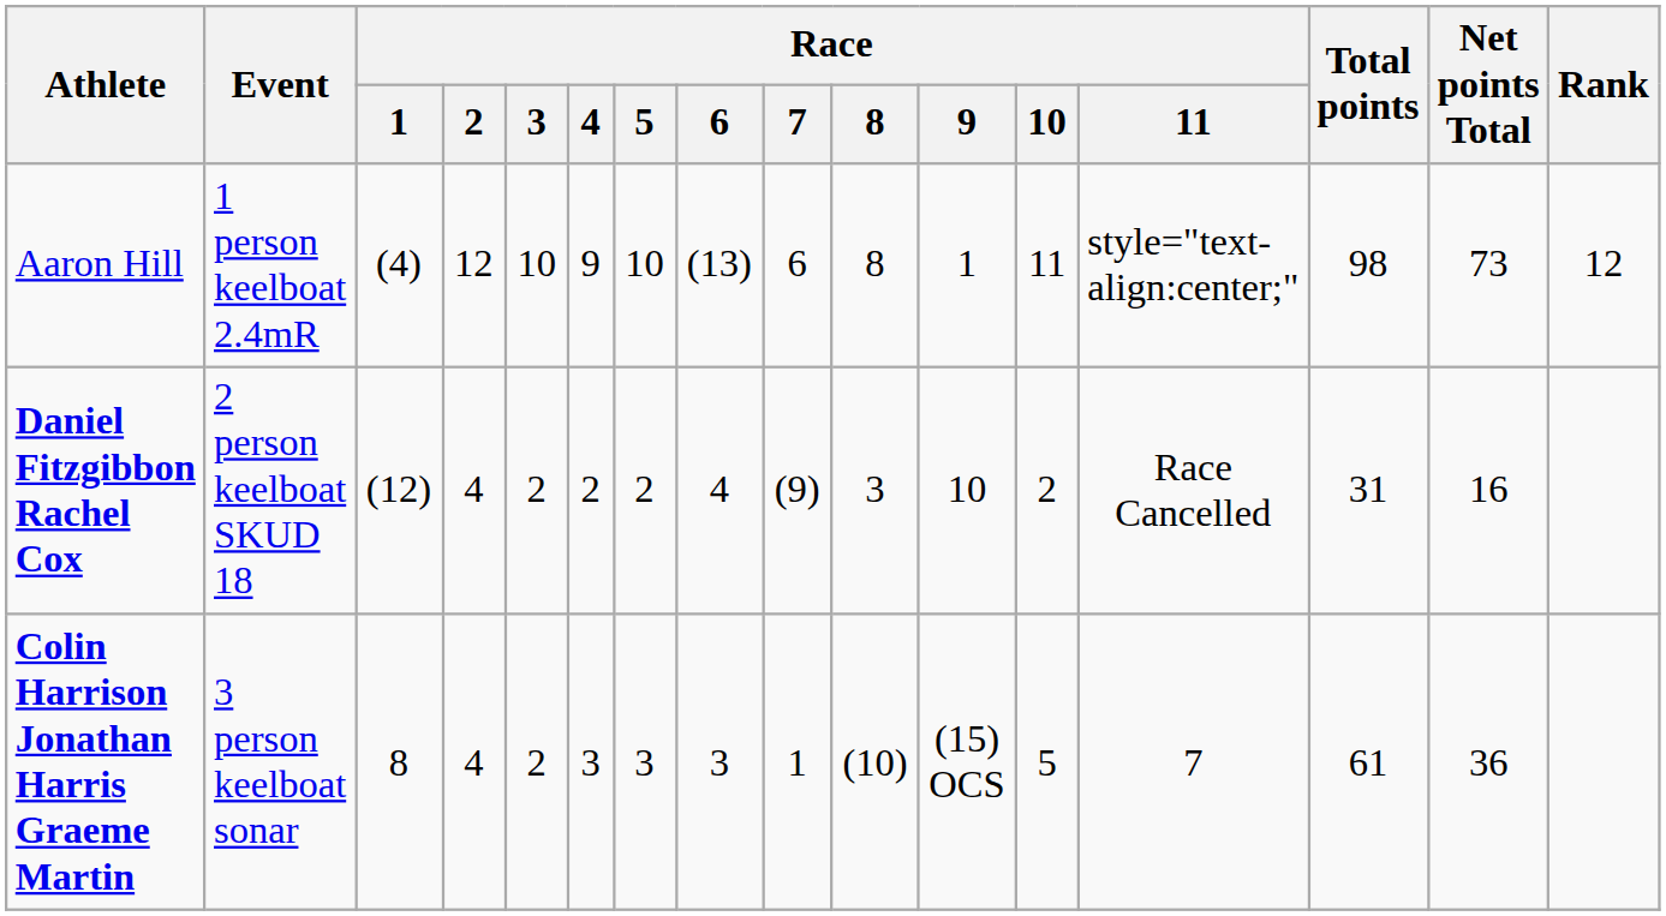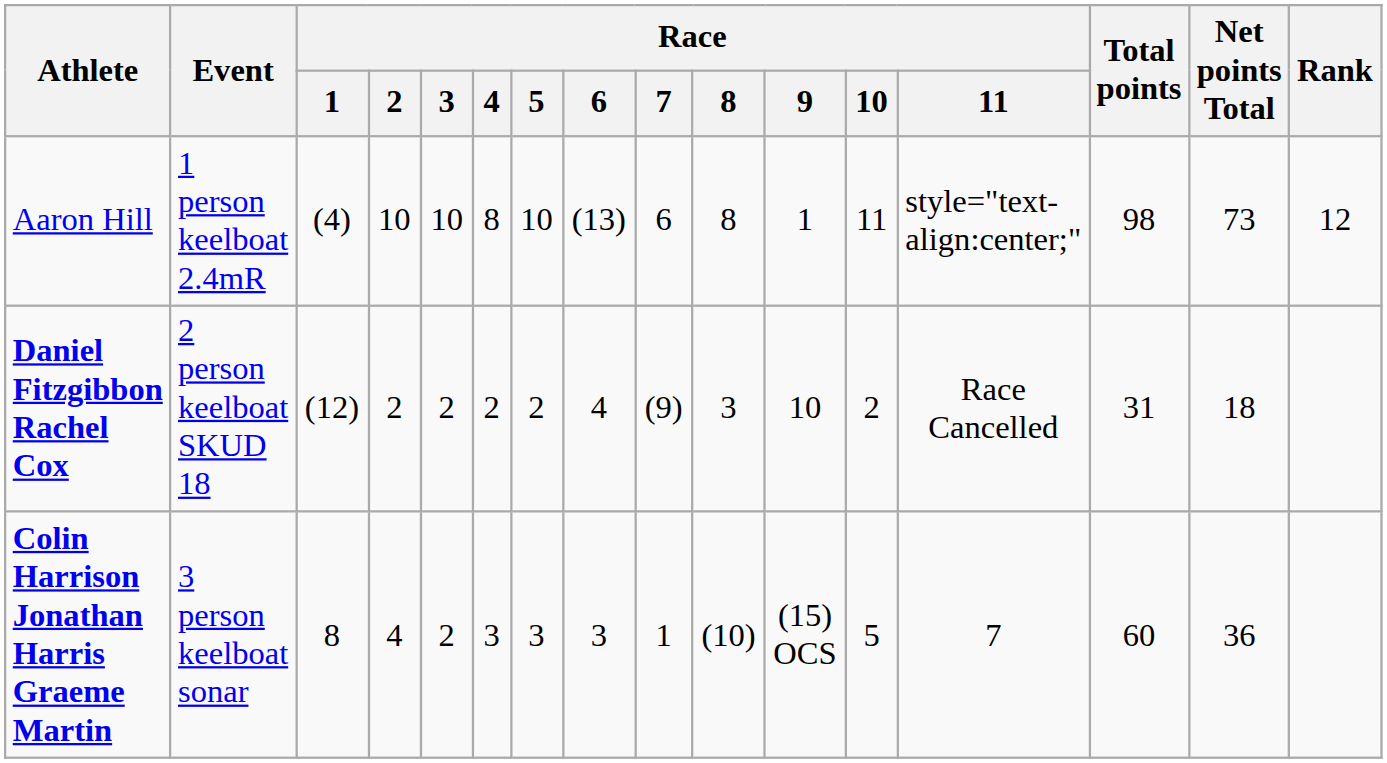Aaron Hill | Race / 2: 12 -> 10
Aaron Hill | Race / 4: 9 -> 8
Daniel Fitzgibbon Rachel Cox | Race / 2: 4 -> 2
Daniel Fitzgibbon Rachel Cox | Net points Total: 16 -> 18
Colin Harrison Jonathan Harris Graeme Martin | Total points: 61 -> 60
